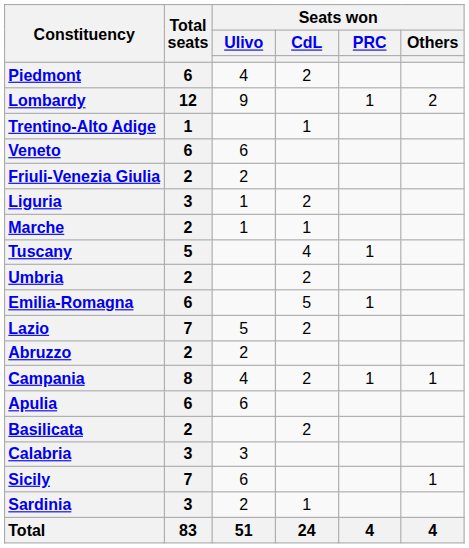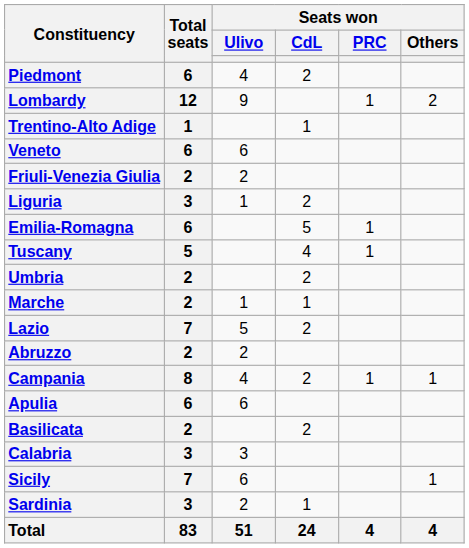rows swapped: Emilia-Romagna <-> Marche
